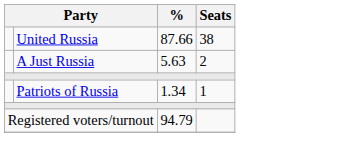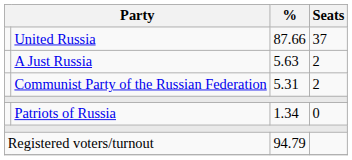United Russia | Seats: 38 -> 37
+ row: Communist Party of the Russian Federation | 5.31 | 2
Patriots of Russia | Seats: 1 -> 0
